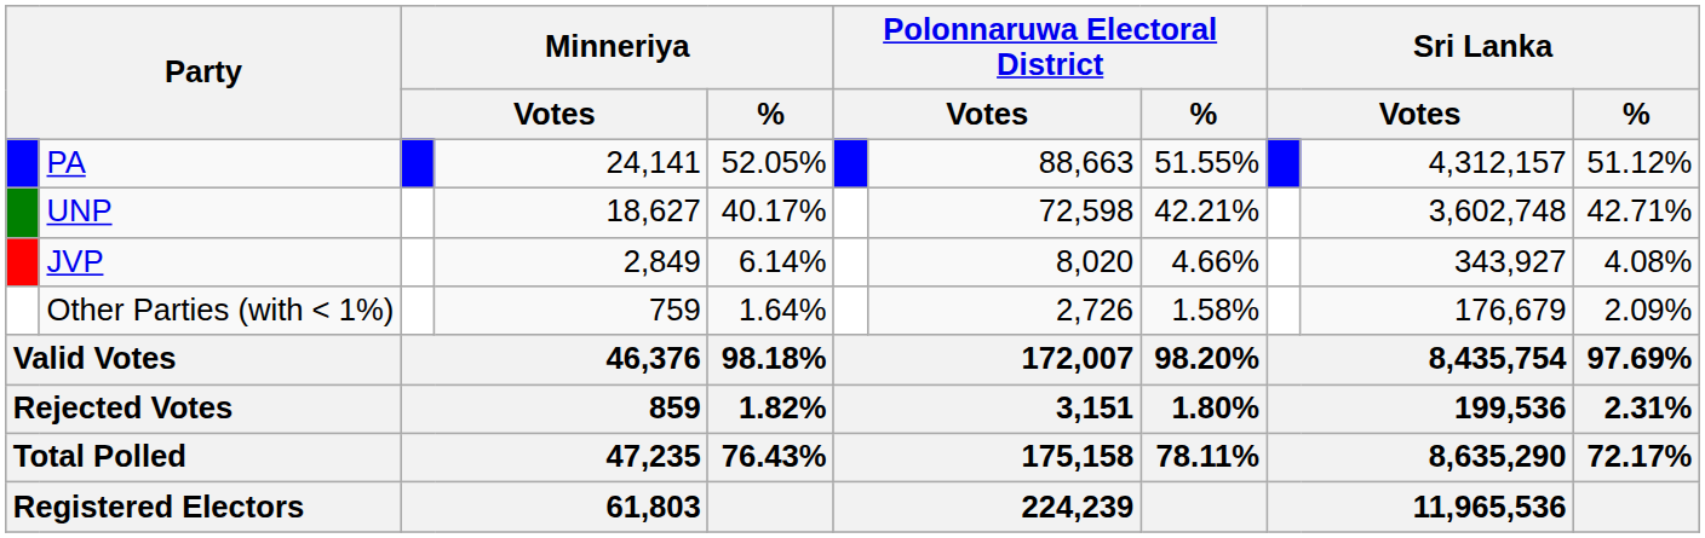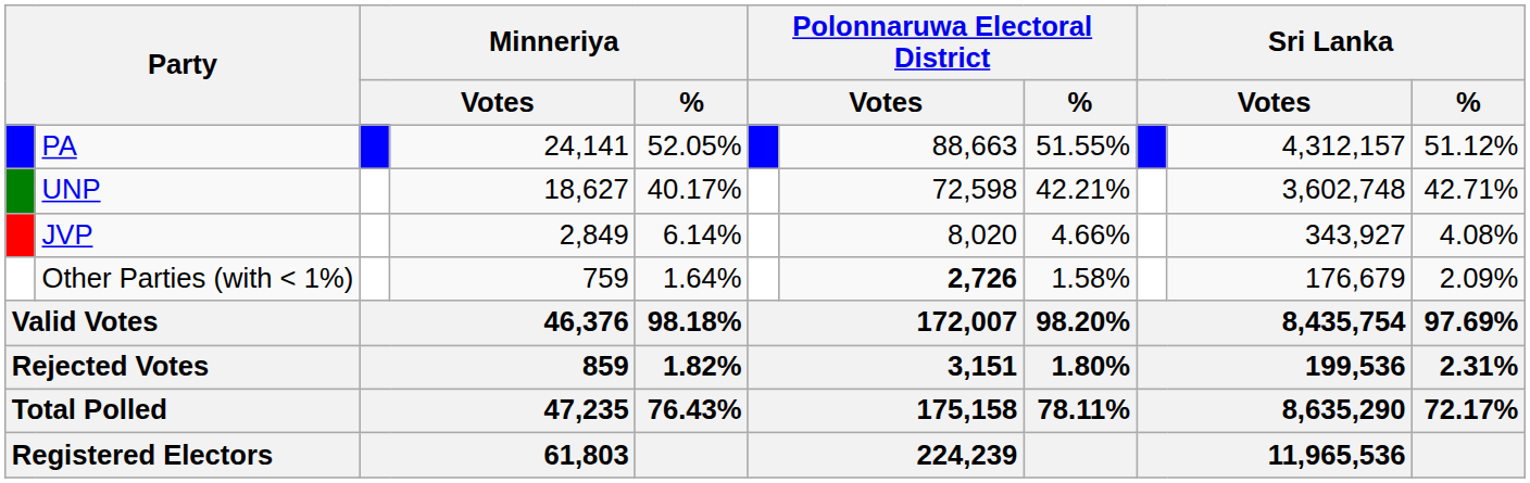Other Parties (with < 1%) | column 7: normal -> bold
